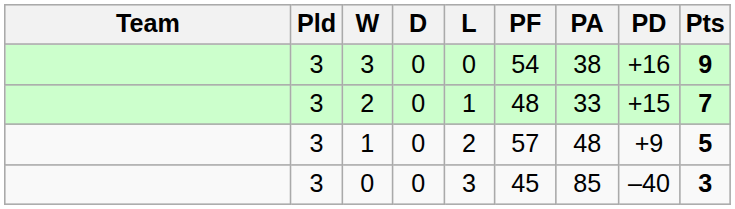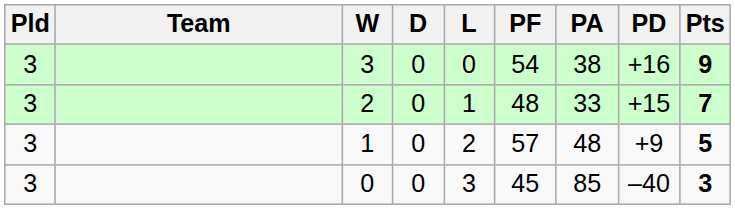columns swapped: Team <-> Pld
